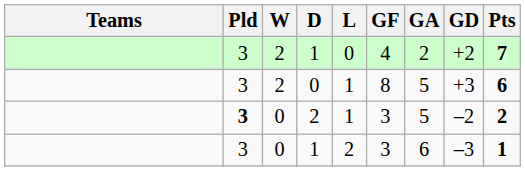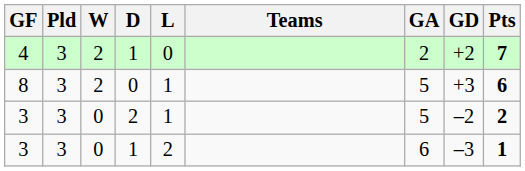columns swapped: Teams <-> GF
row 4 | Pld: bold -> normal
